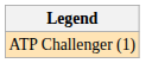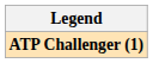row 2 | column 1: normal -> bold
